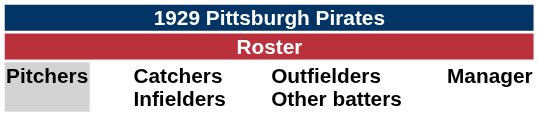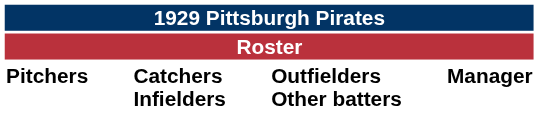Pitchers | column 1: lightgrey background -> no background
